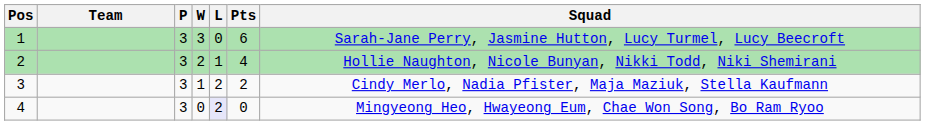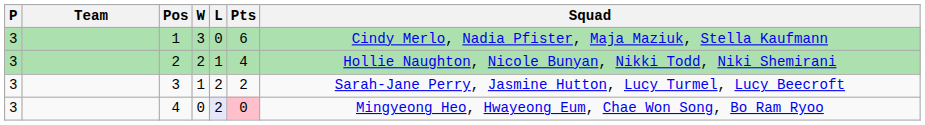columns swapped: Pos <-> P
row 2 | Squad: Sarah-Jane Perry, Jasmine Hutton, Lucy Turmel, Lucy Beecroft -> Cindy Merlo, Nadia Pfister, Maja Maziuk, Stella Kaufmann
row 4 | Squad: Cindy Merlo, Nadia Pfister, Maja Maziuk, Stella Kaufmann -> Sarah-Jane Perry, Jasmine Hutton, Lucy Turmel, Lucy Beecroft
row 5 | Pts: no background -> pink background
